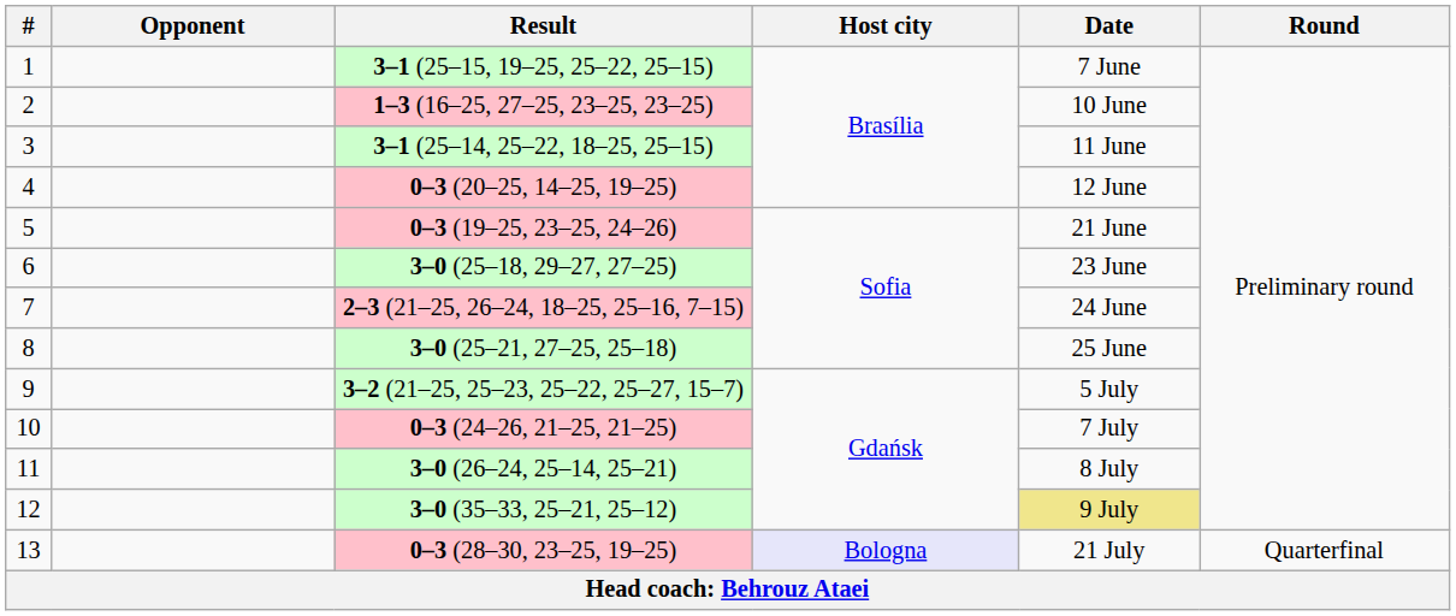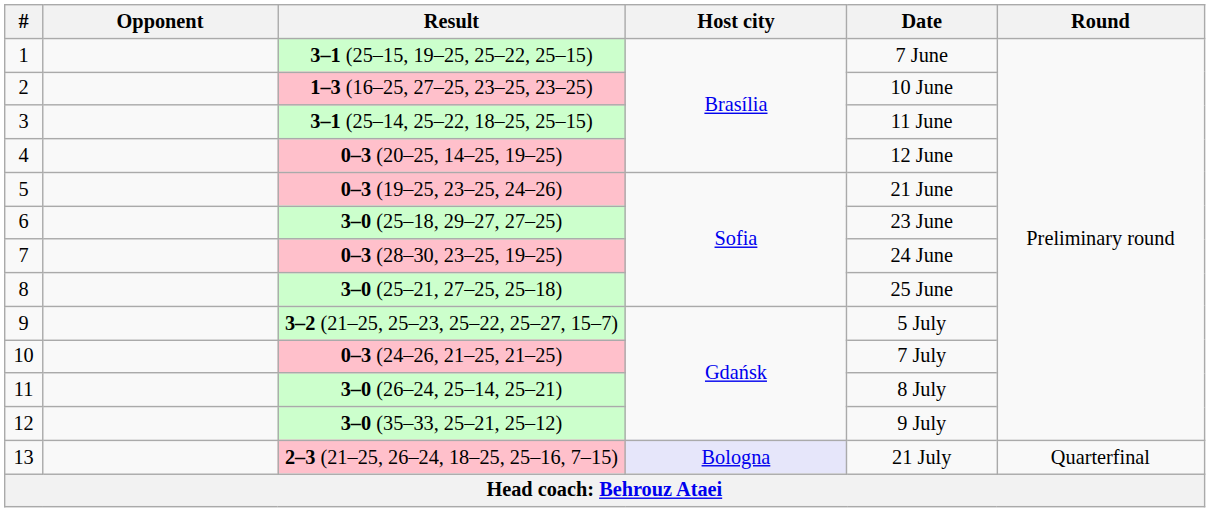7 | Result: 2–3 (21–25, 26–24, 18–25, 25–16, 7–15) -> 0–3 (28–30, 23–25, 19–25)
12 | Date: khaki background -> no background
13 | Result: 0–3 (28–30, 23–25, 19–25) -> 2–3 (21–25, 26–24, 18–25, 25–16, 7–15)
